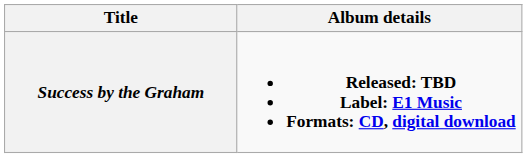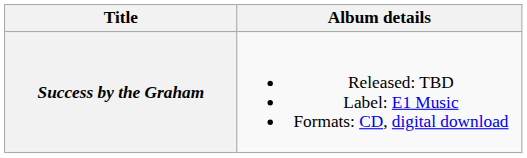Success by the Graham | Album details: bold -> normal
